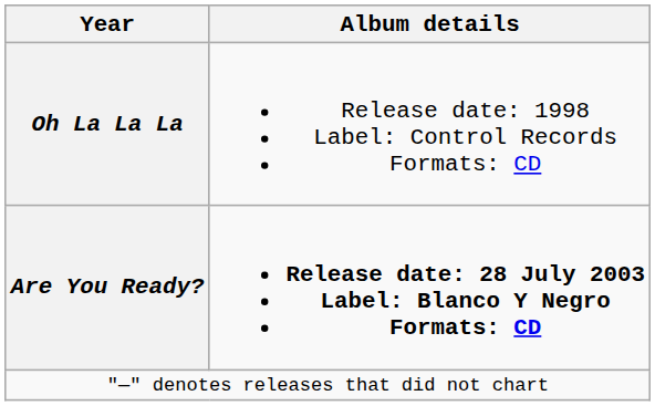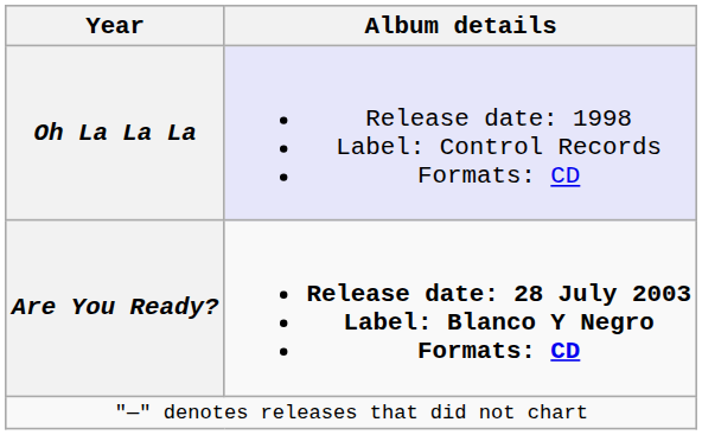Oh La La La | Album details: no background -> lavender background
